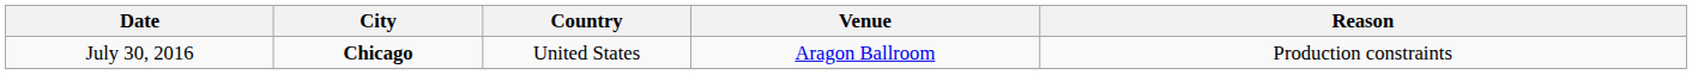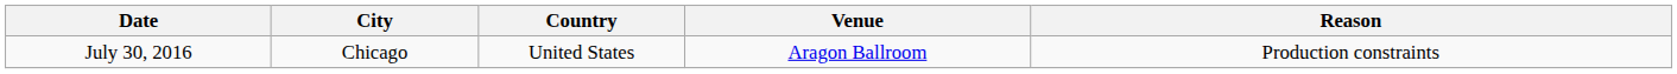July 30, 2016 | City: bold -> normal
